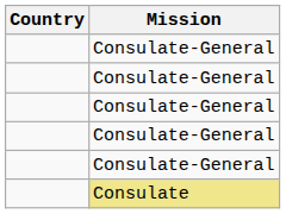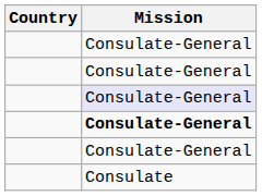row 4 | Mission: no background -> lavender background
row 5 | Mission: normal -> bold
row 7 | Mission: khaki background -> no background
